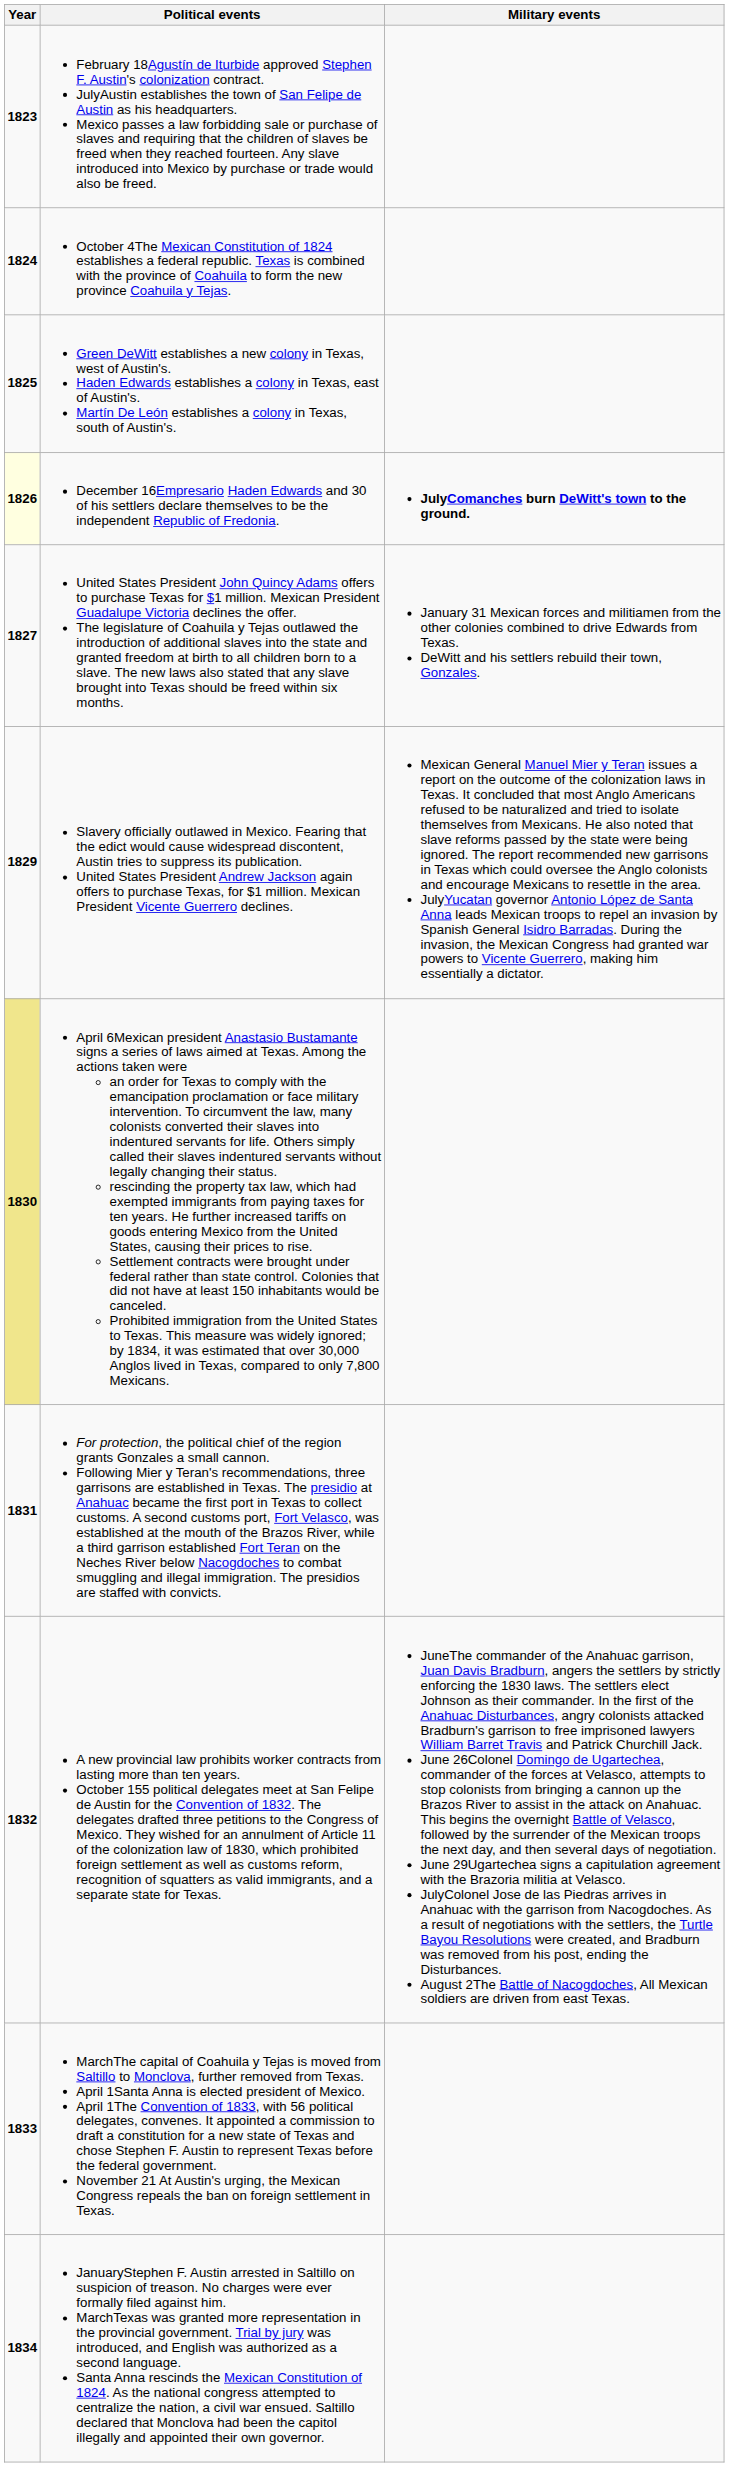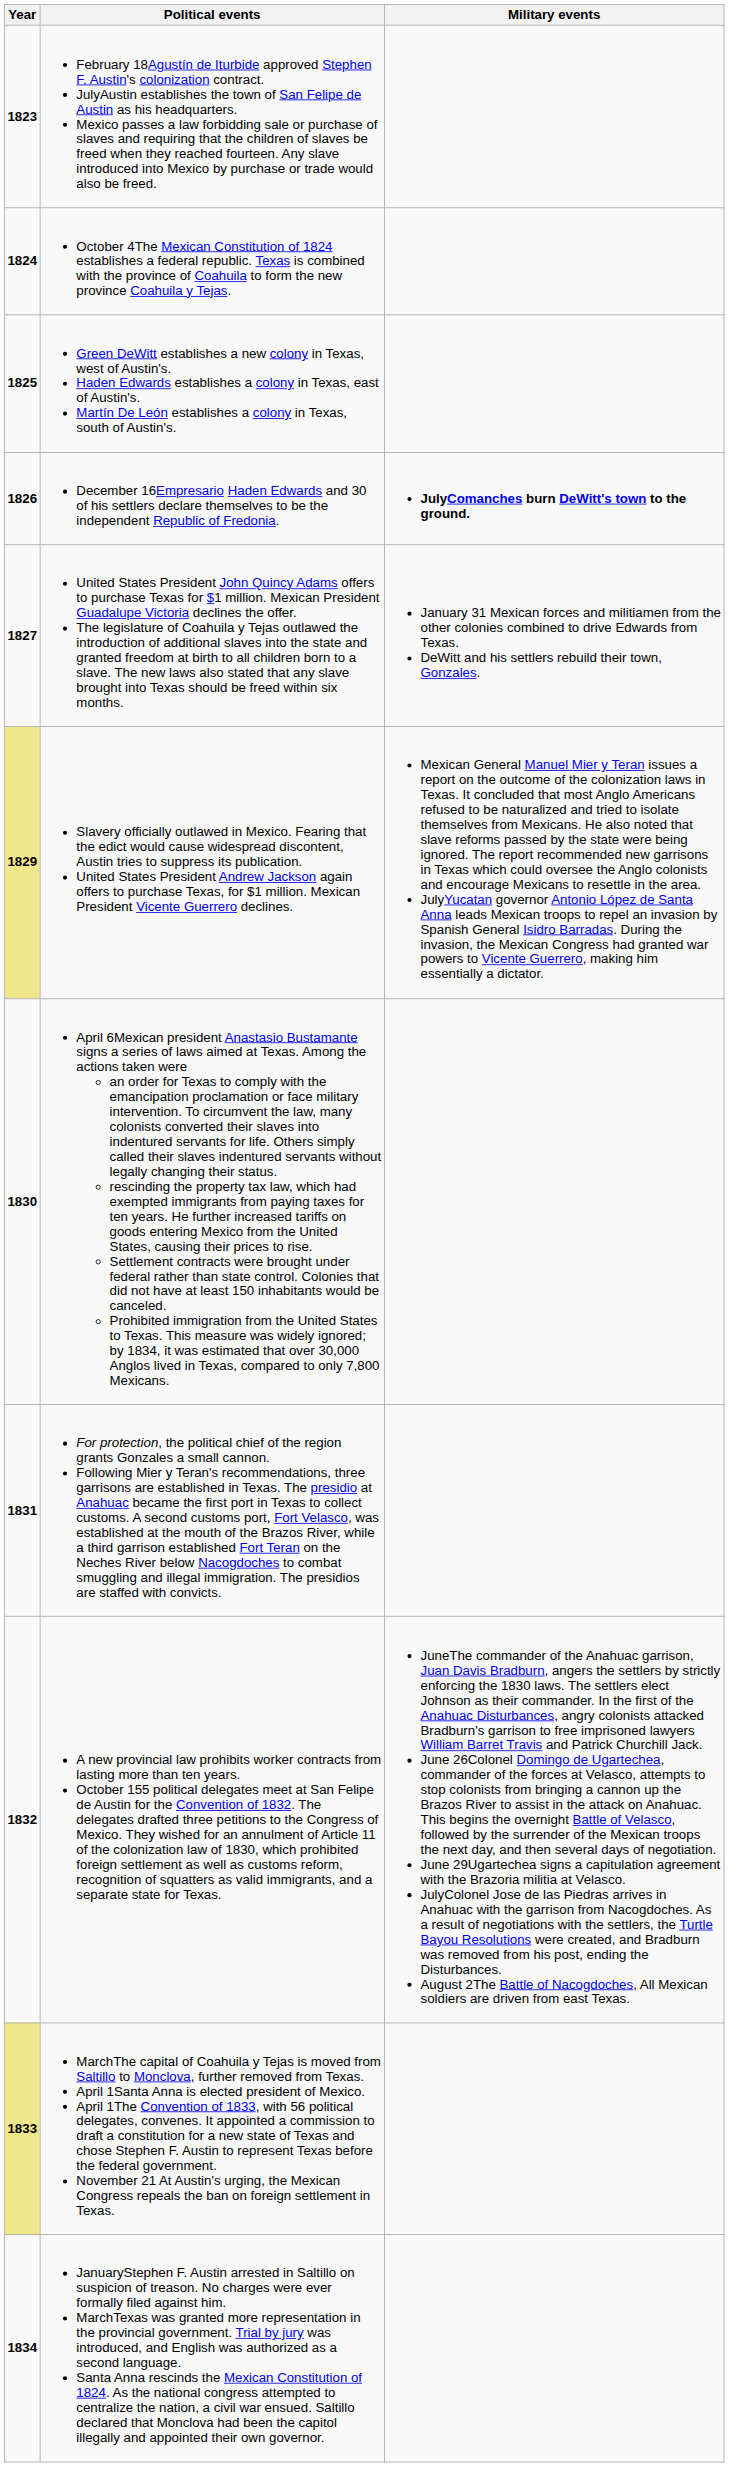row 5 | Year: lightyellow background -> no background
row 7 | Year: no background -> khaki background
row 8 | Year: khaki background -> no background
row 11 | Year: no background -> khaki background
